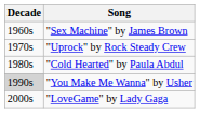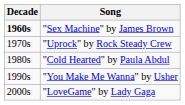"Sex Machine" by James Brown | Decade: normal -> bold
"You Make Me Wanna" by Usher | Decade: lightgrey background -> no background
